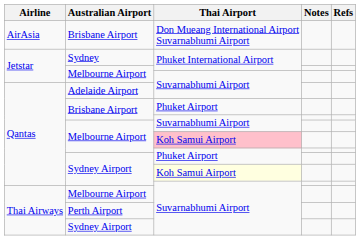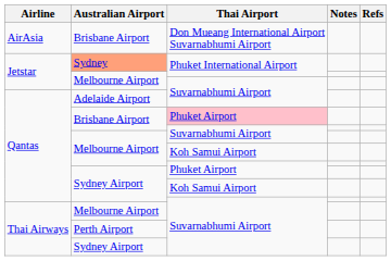Sydney | Australian Airport: no background -> lightsalmon background
Brisbane Airport / Phuket Airport | Thai Airport: no background -> pink background
Melbourne Airport / Koh Samui Airport | Thai Airport: pink background -> no background
Sydney Airport / Koh Samui Airport | Thai Airport: lightyellow background -> no background
